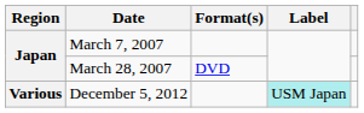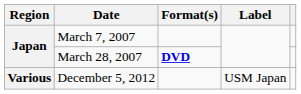March 28, 2007 | Format(s): normal -> bold
December 5, 2012 | Label: paleturquoise background -> no background
